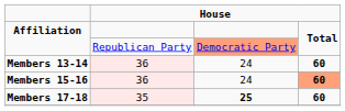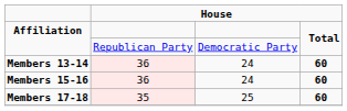Affiliation / Republican Party | column 3: lightsalmon background -> no background
Members 15-16 | column 4: lightsalmon background -> no background
Members 17-18 | column 3: bold -> normal
